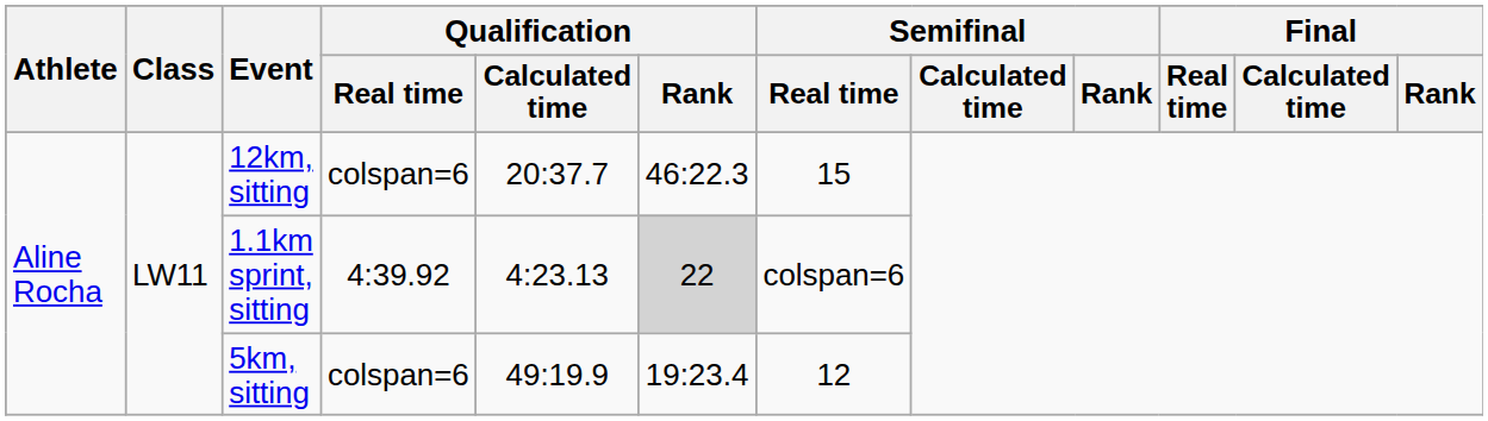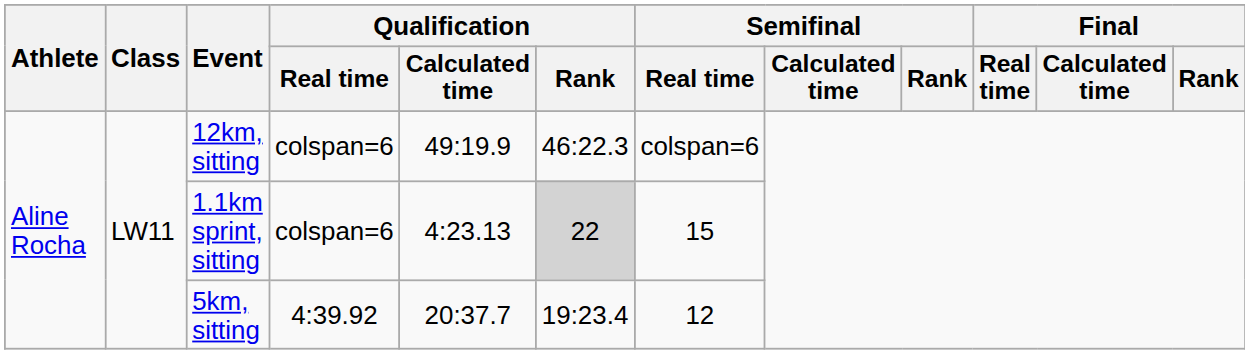12km, sitting | Qualification / Calculated time: 20:37.7 -> 49:19.9
12km, sitting | Semifinal / Real time: 15 -> colspan=6
1.1km sprint, sitting | Qualification / Real time: 4:39.92 -> colspan=6
1.1km sprint, sitting | Semifinal / Real time: colspan=6 -> 15
5km, sitting | Qualification / Real time: colspan=6 -> 4:39.92
5km, sitting | Qualification / Calculated time: 49:19.9 -> 20:37.7
